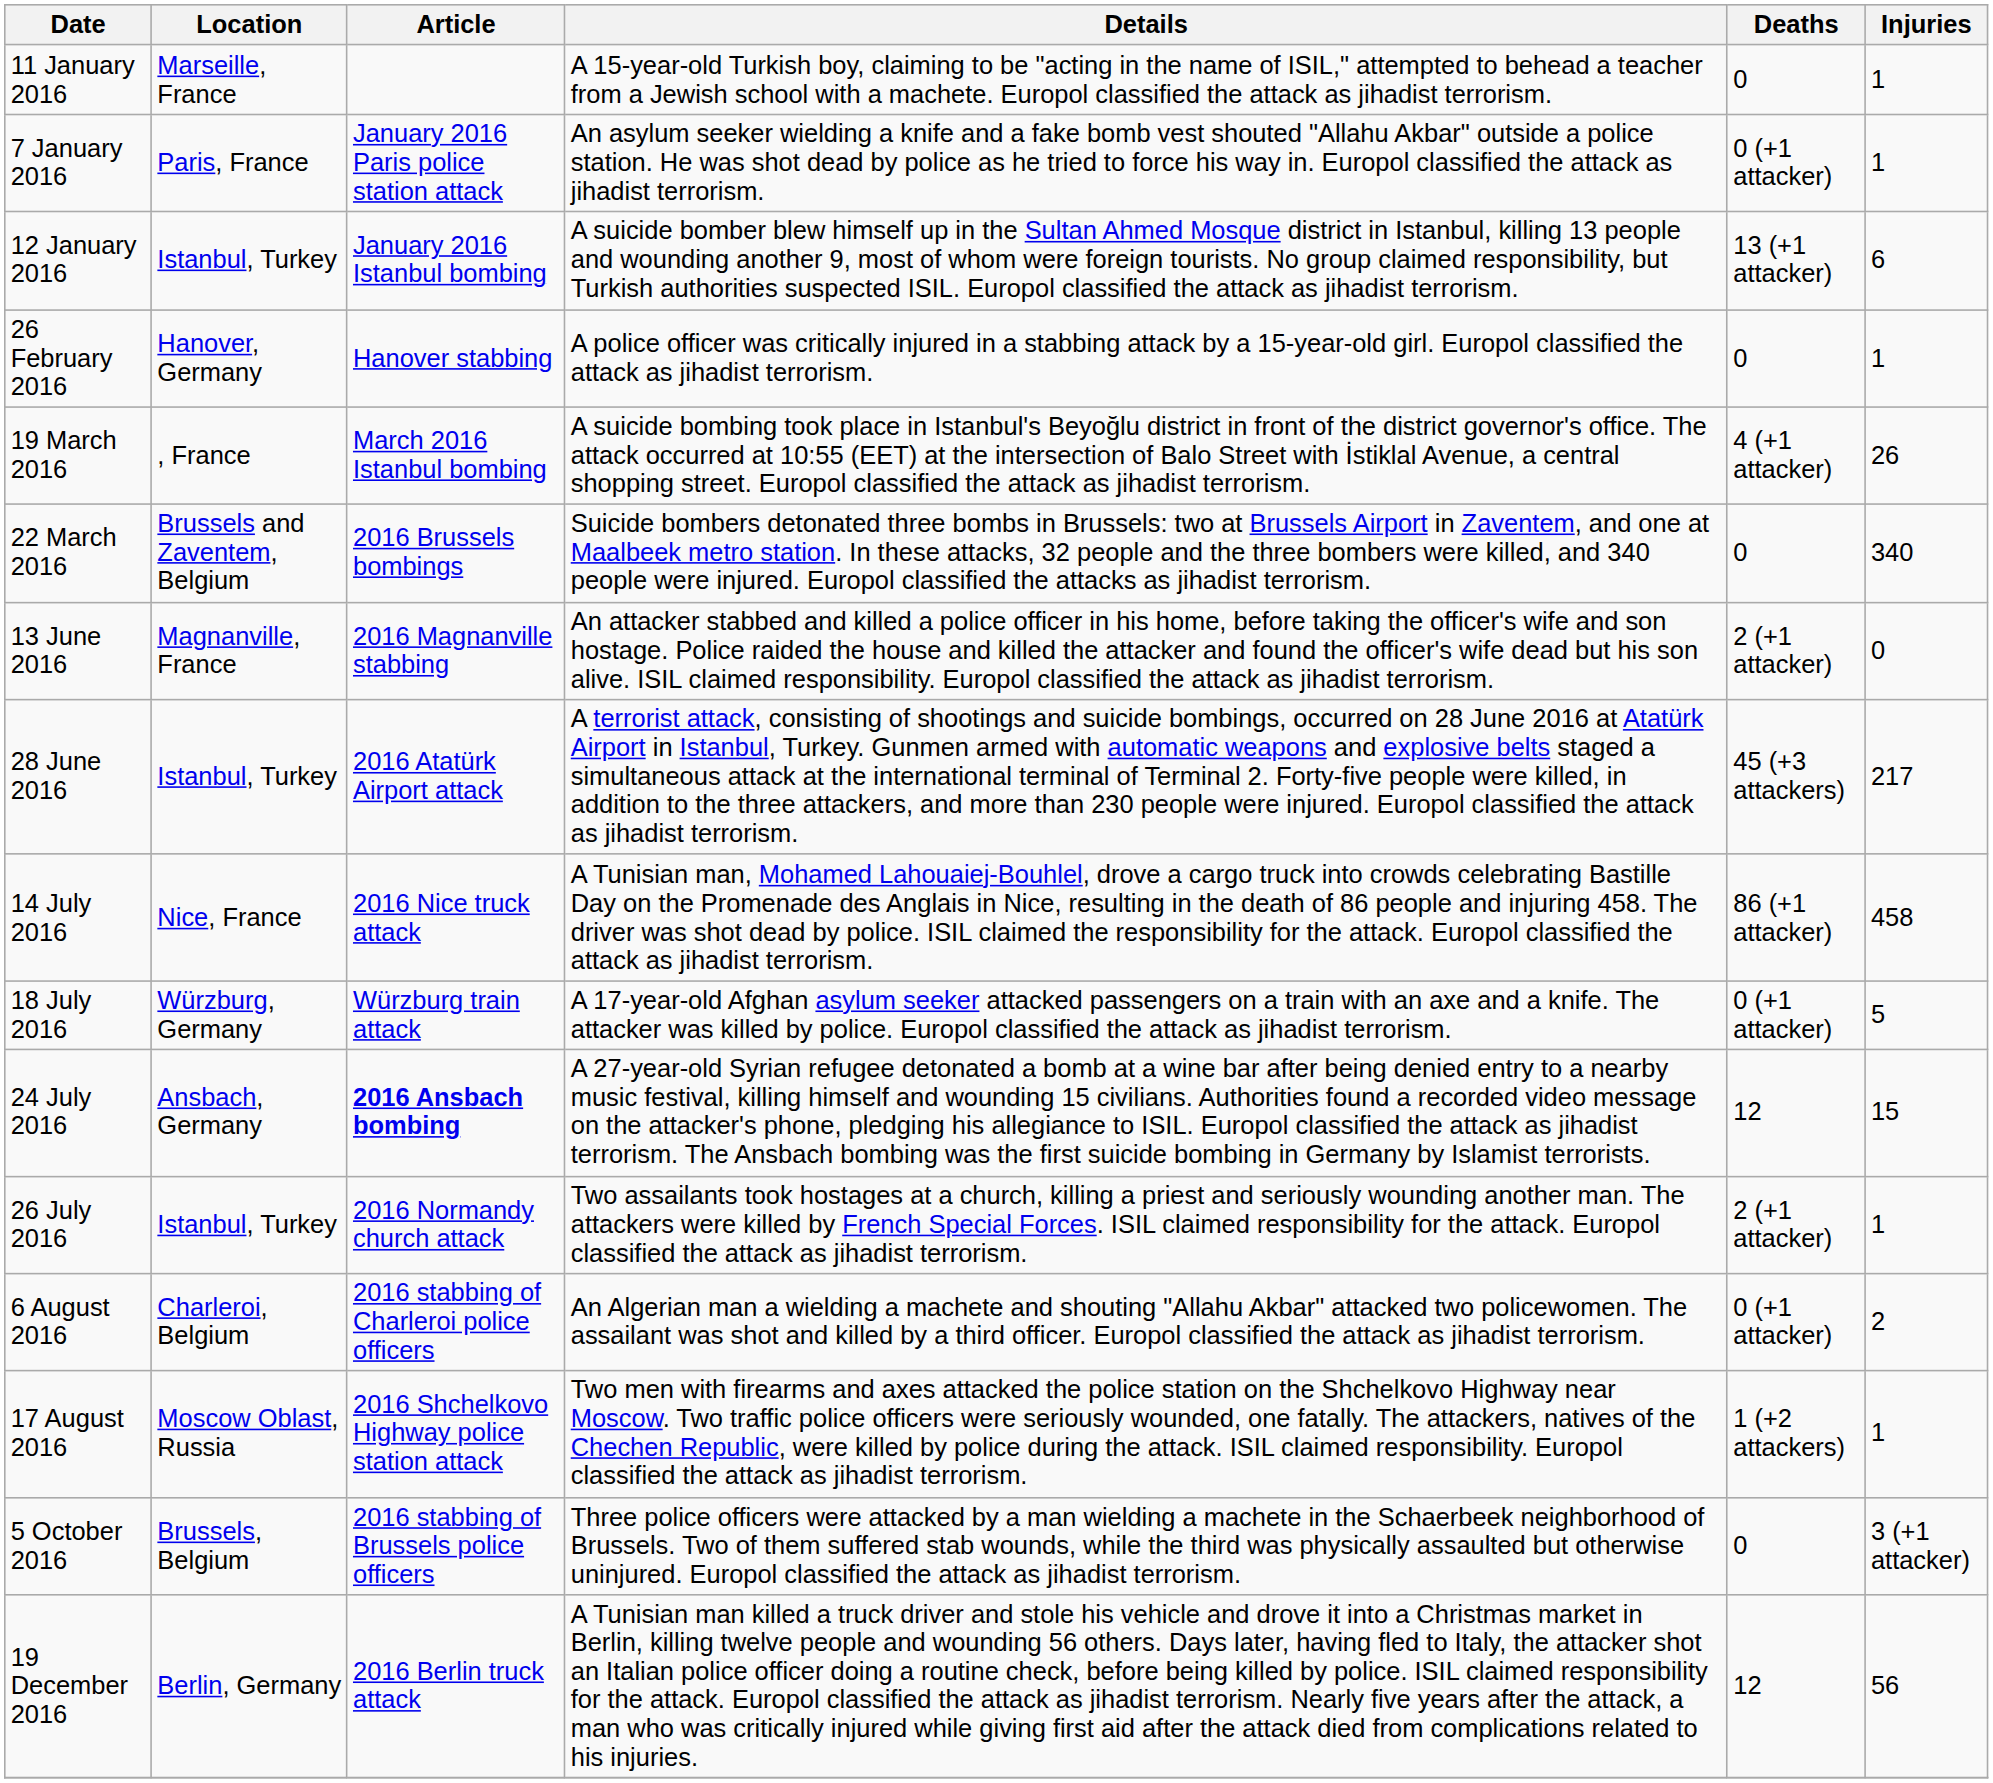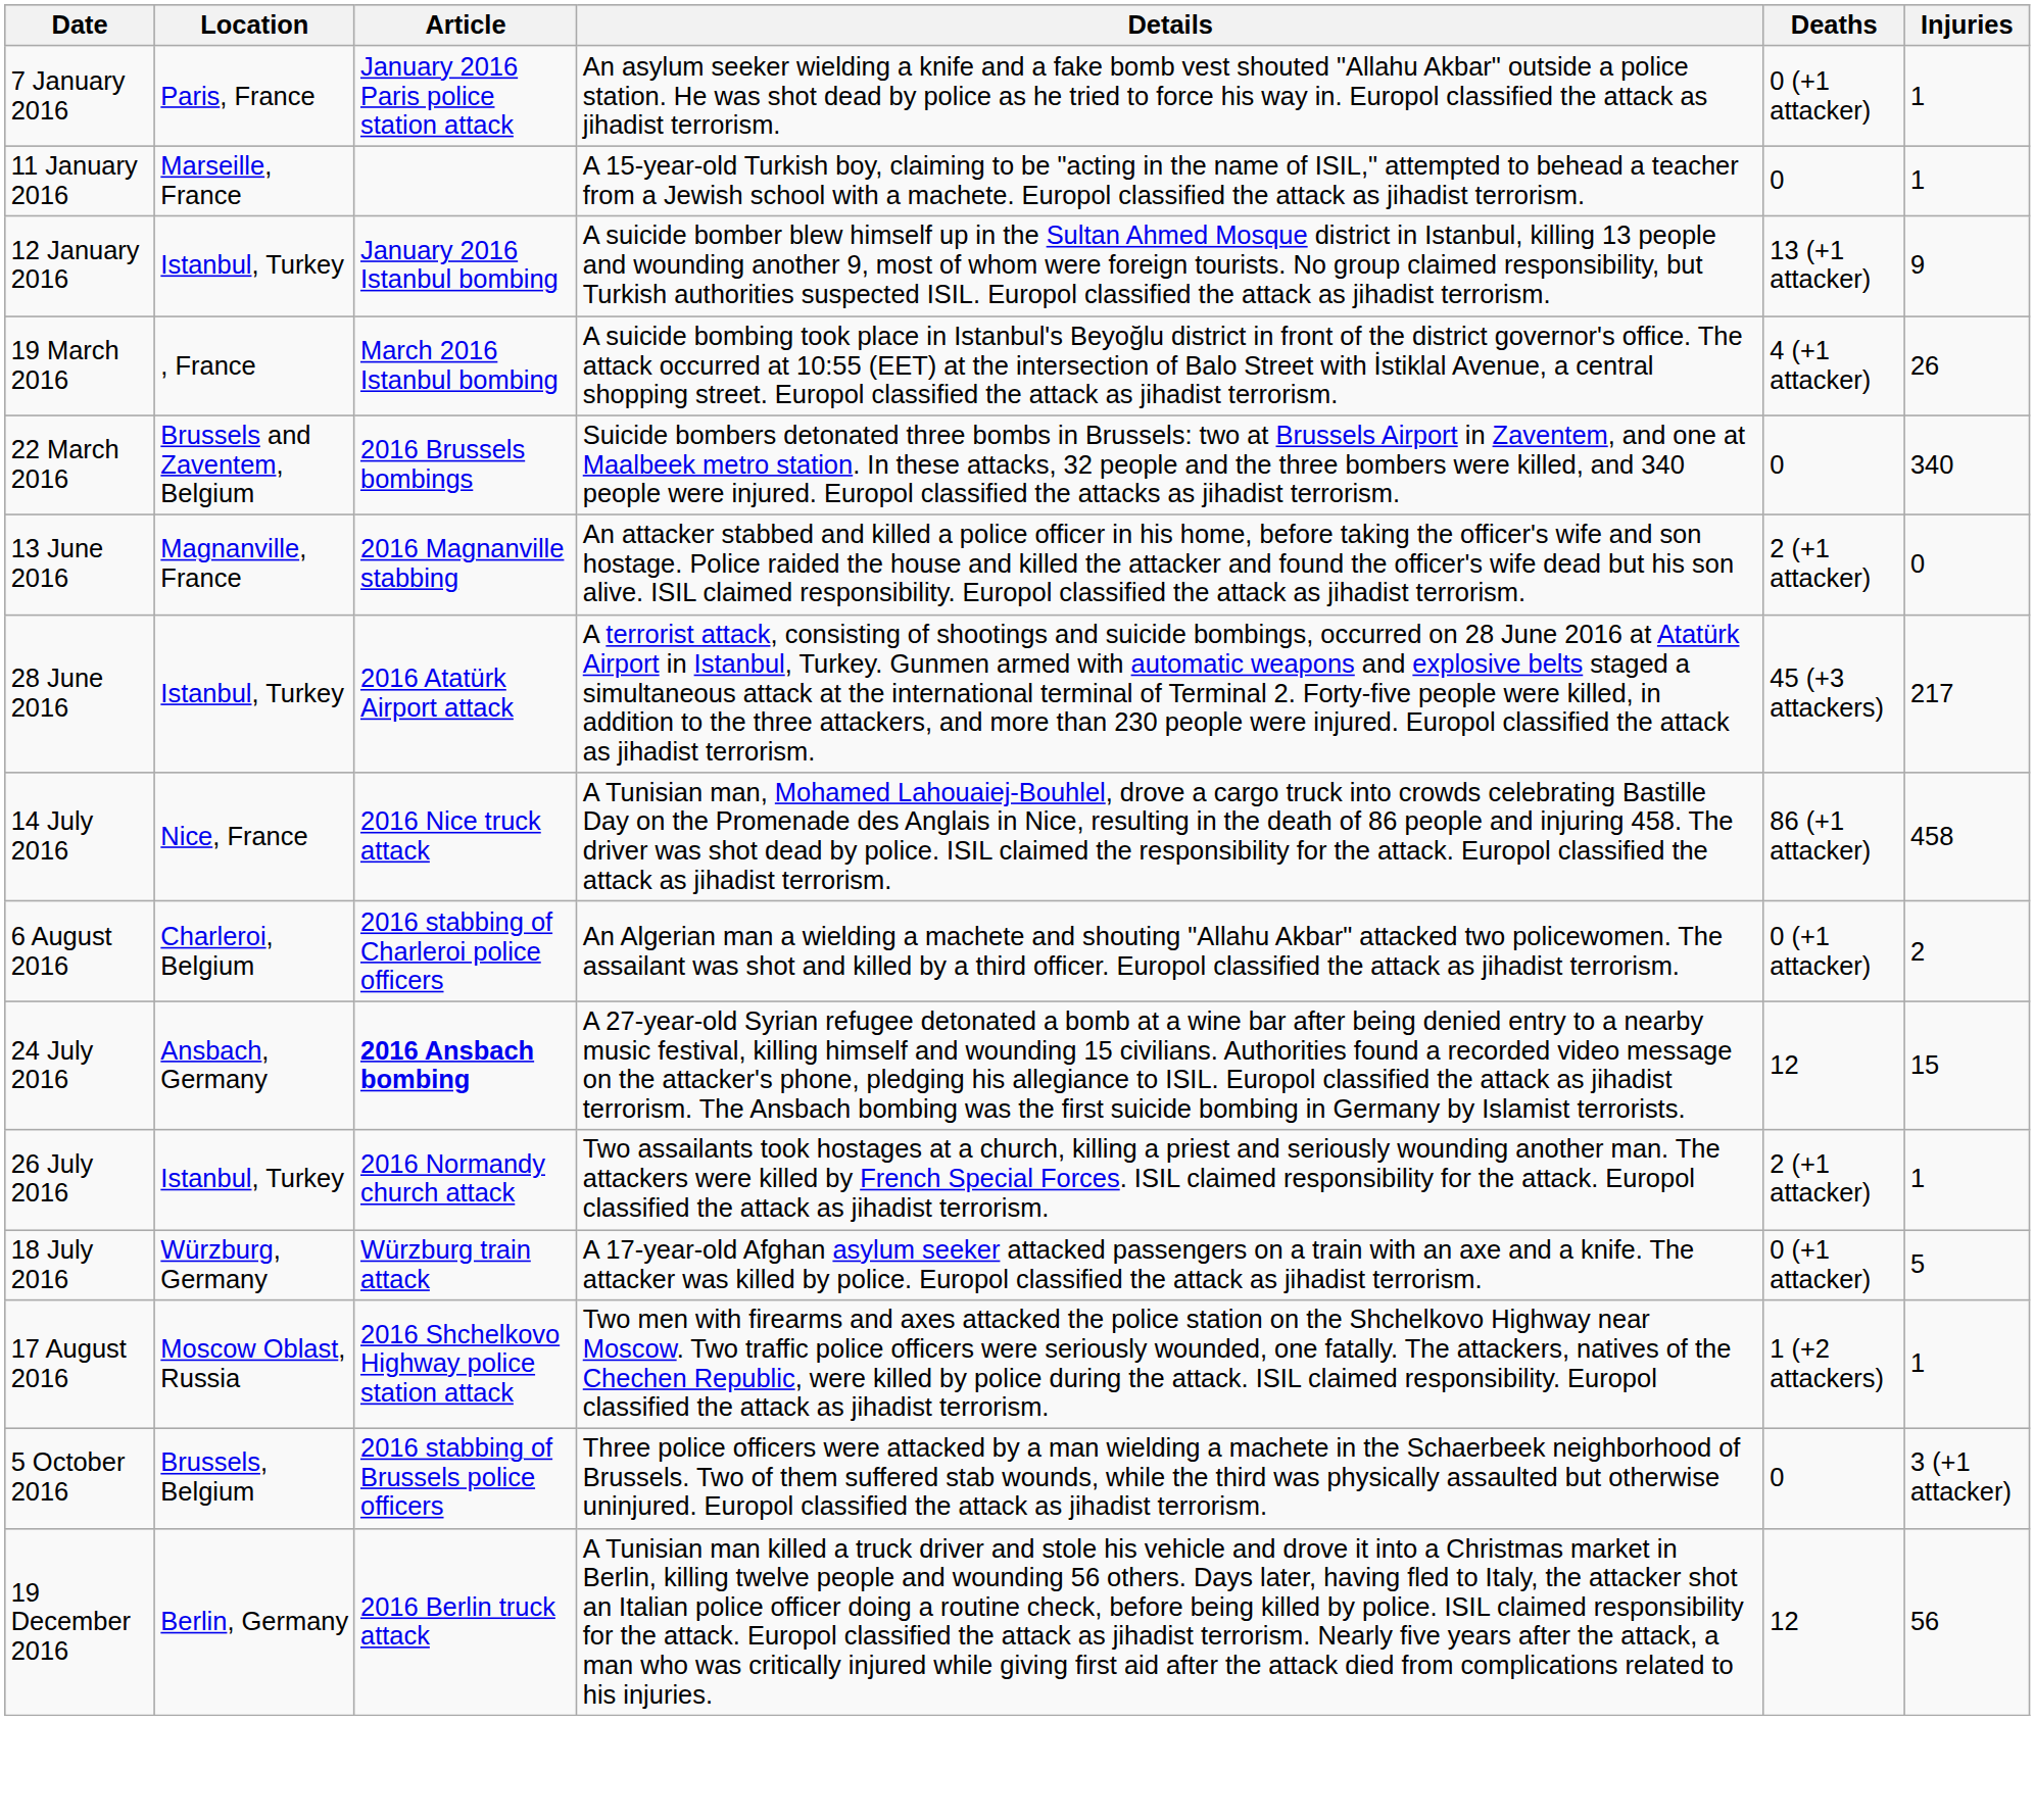rows swapped: 7 January 2016 <-> 11 January 2016
12 January 2016 | Injuries: 6 -> 9
- row: 26 February 2016 | Hanover, Germany | Hanover stabbing | A police officer was critically injured in a stabbing attack by a 15-year-old girl. Europol classified the attack as jihadist terrorism. | 0 | 1
rows swapped: 18 July 2016 <-> 6 August 2016
